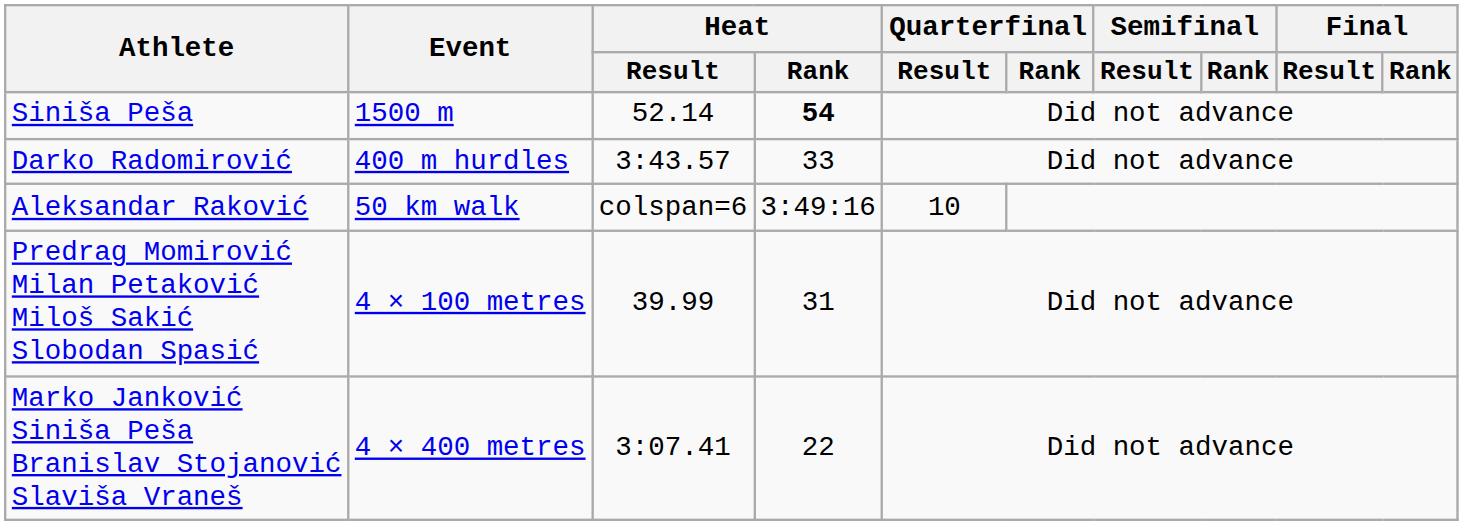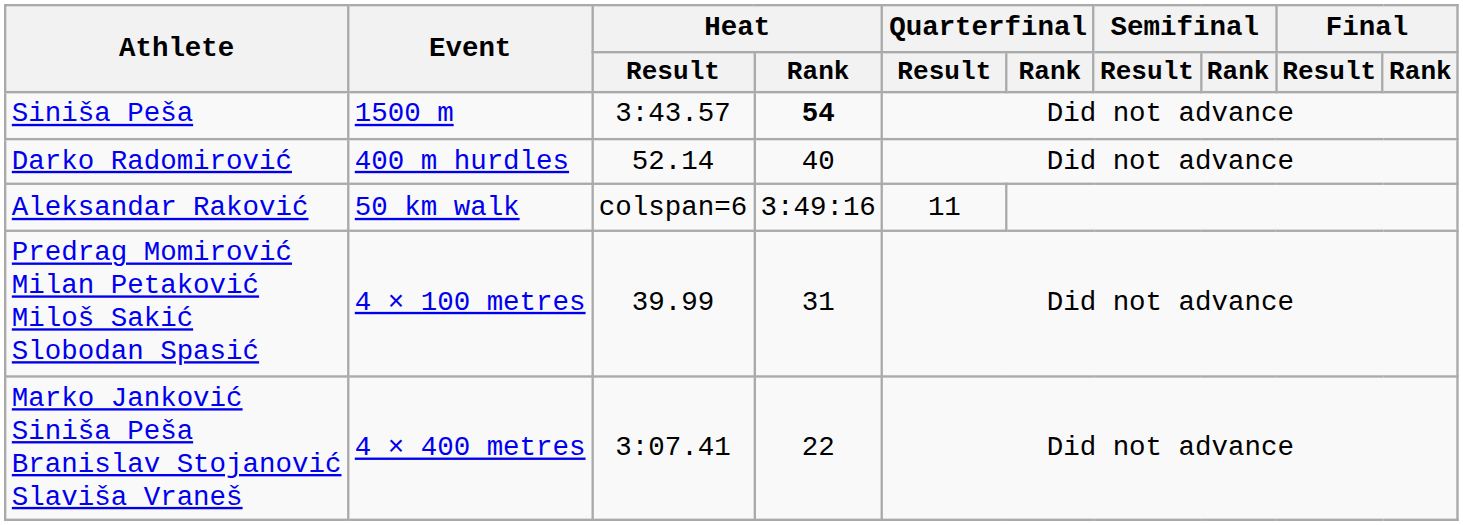Siniša Peša | Heat / Result: 52.14 -> 3:43.57
Darko Radomirović | Heat / Result: 3:43.57 -> 52.14
Darko Radomirović | Heat / Rank: 33 -> 40
Aleksandar Raković | Quarterfinal / Result: 10 -> 11
